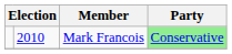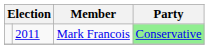Mark Francois | column 2: 2010 -> 2011
